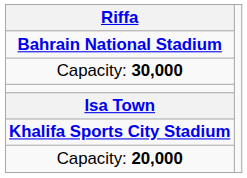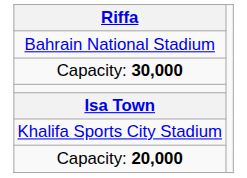Bahrain National Stadium | Riffa: bold -> normal
Khalifa Sports City Stadium | Riffa: bold -> normal
